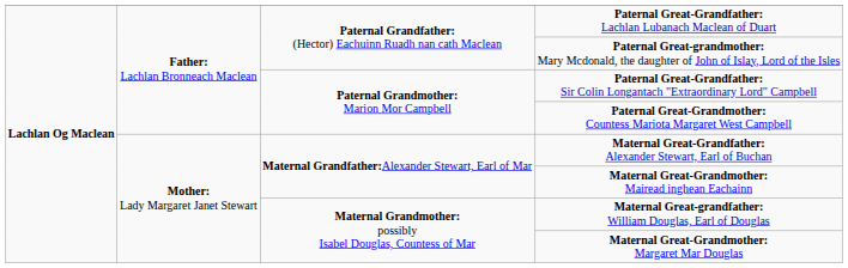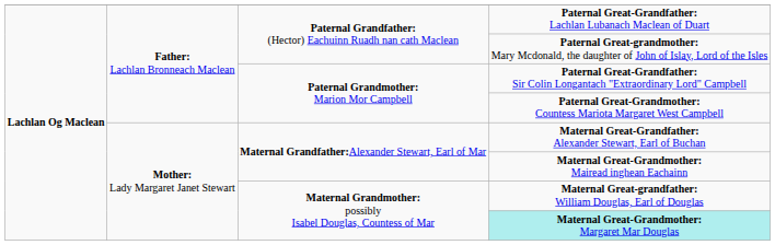Maternal Great-Grandmother: Margaret Mar Douglas | column 4: no background -> paleturquoise background
